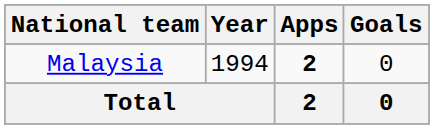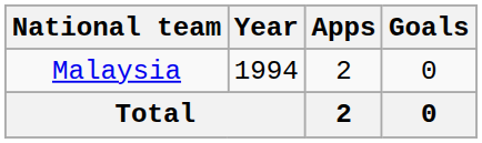Malaysia | Apps: bold -> normal
